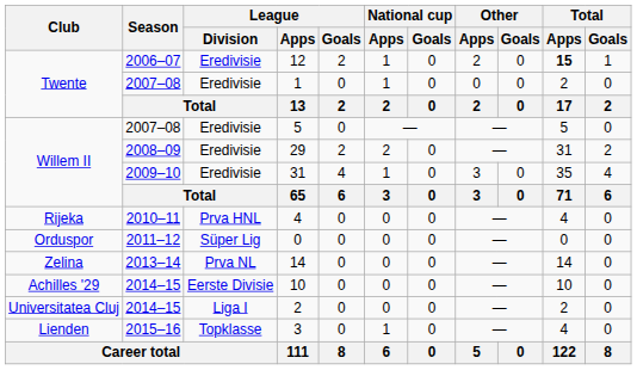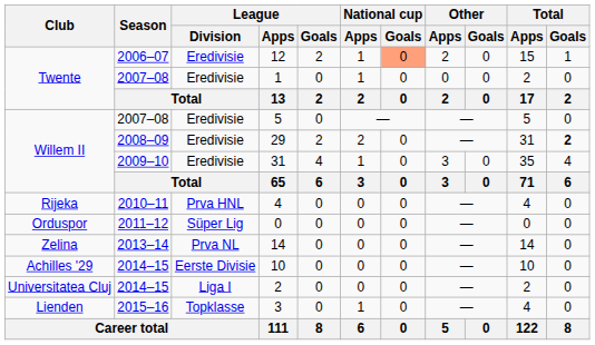12 | National cup / Goals: no background -> lightsalmon background
12 | Total / Apps: bold -> normal
29 | Total / Goals: normal -> bold
